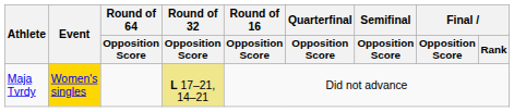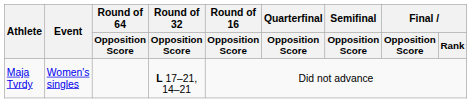Maja Tvrdy | Event: gold background -> no background
Maja Tvrdy | Round of 32 / Opposition Score: khaki background -> no background
